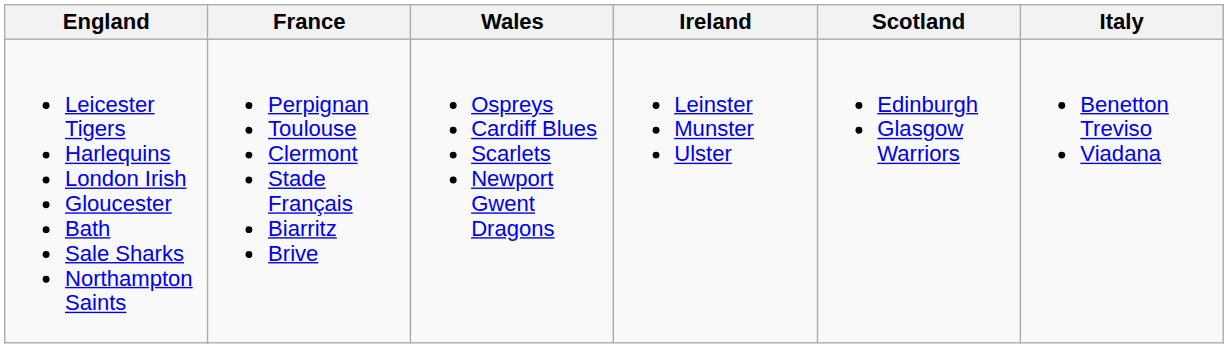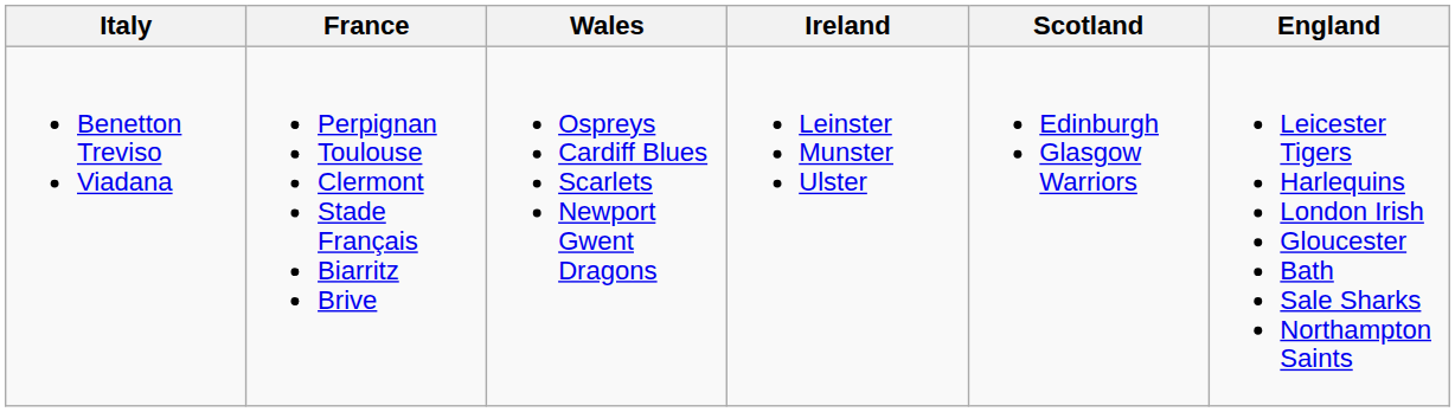columns swapped: England <-> Italy
